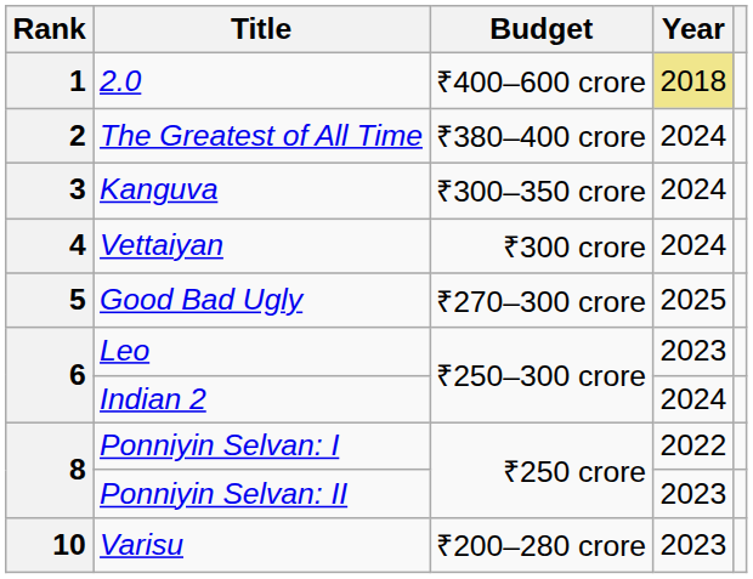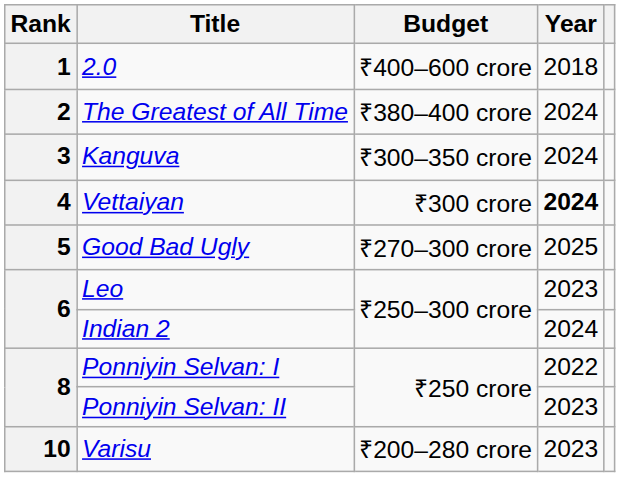2.0 | Year: khaki background -> no background
Vettaiyan | Year: normal -> bold
